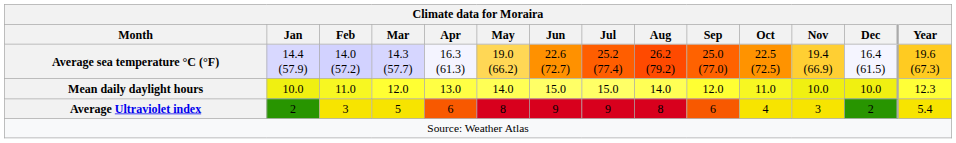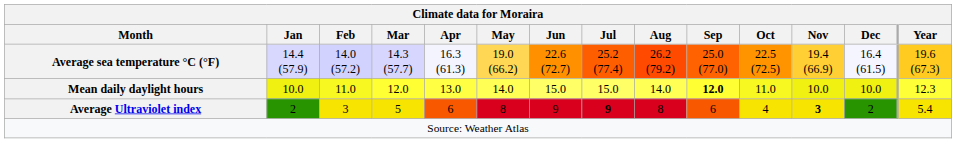row 4 | Sep: normal -> bold
row 5 | Jul: normal -> bold
row 5 | Nov: normal -> bold
